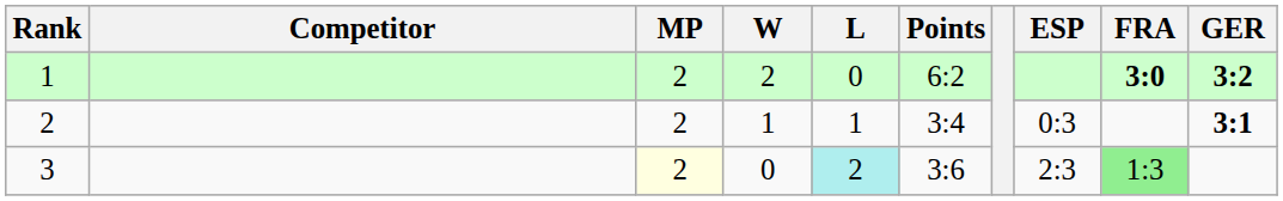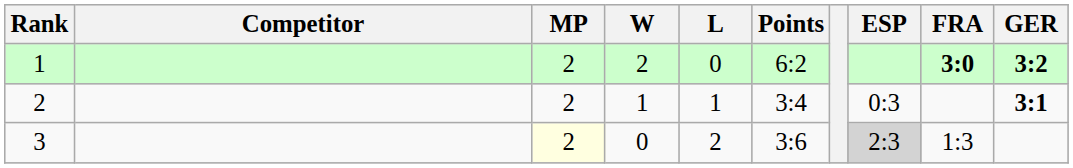3 | L: paleturquoise background -> no background
3 | ESP: no background -> lightgrey background
3 | FRA: lightgreen background -> no background
